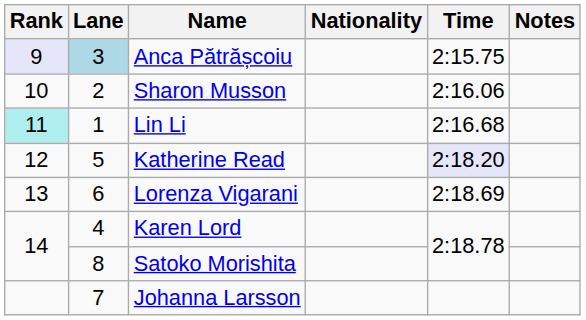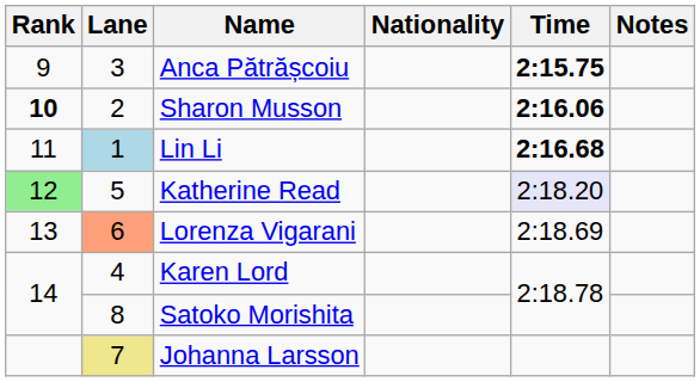Anca Pătrășcoiu | Rank: lavender background -> no background
Anca Pătrășcoiu | Lane: lightblue background -> no background
Anca Pătrășcoiu | Time: normal -> bold
Sharon Musson | Rank: normal -> bold
Sharon Musson | Time: normal -> bold
Lin Li | Rank: paleturquoise background -> no background
Lin Li | Lane: no background -> lightblue background
Lin Li | Time: normal -> bold
Katherine Read | Rank: no background -> lightgreen background
Lorenza Vigarani | Lane: no background -> lightsalmon background
Johanna Larsson | Lane: no background -> khaki background
